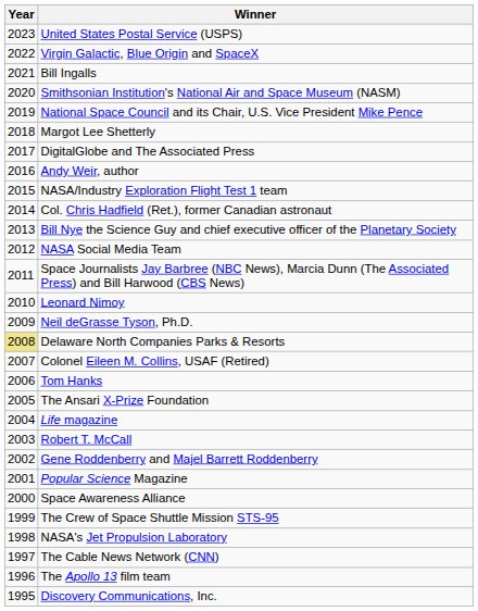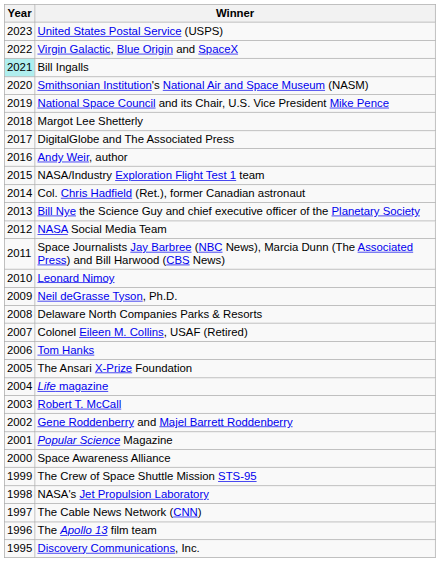Bill Ingalls | Year: no background -> paleturquoise background
Delaware North Companies Parks & Resorts | Year: khaki background -> no background
